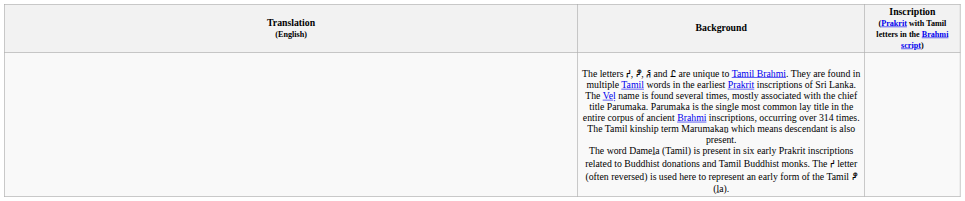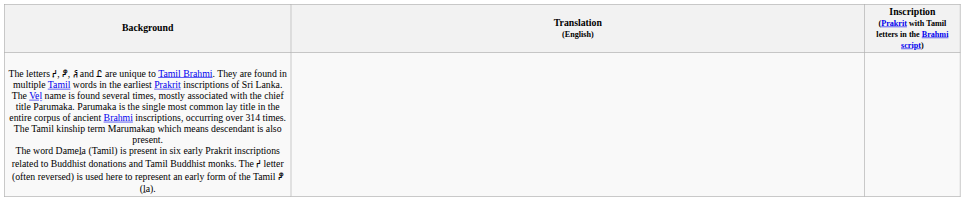columns swapped: Background <-> Translation (English)
